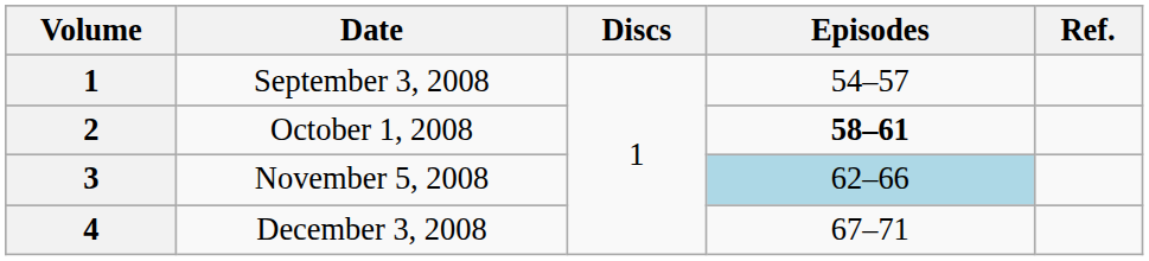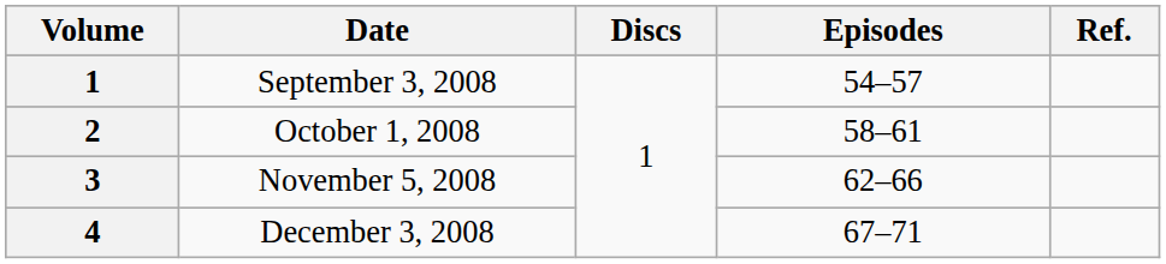October 1, 2008 | Episodes: bold -> normal
November 5, 2008 | Episodes: lightblue background -> no background
